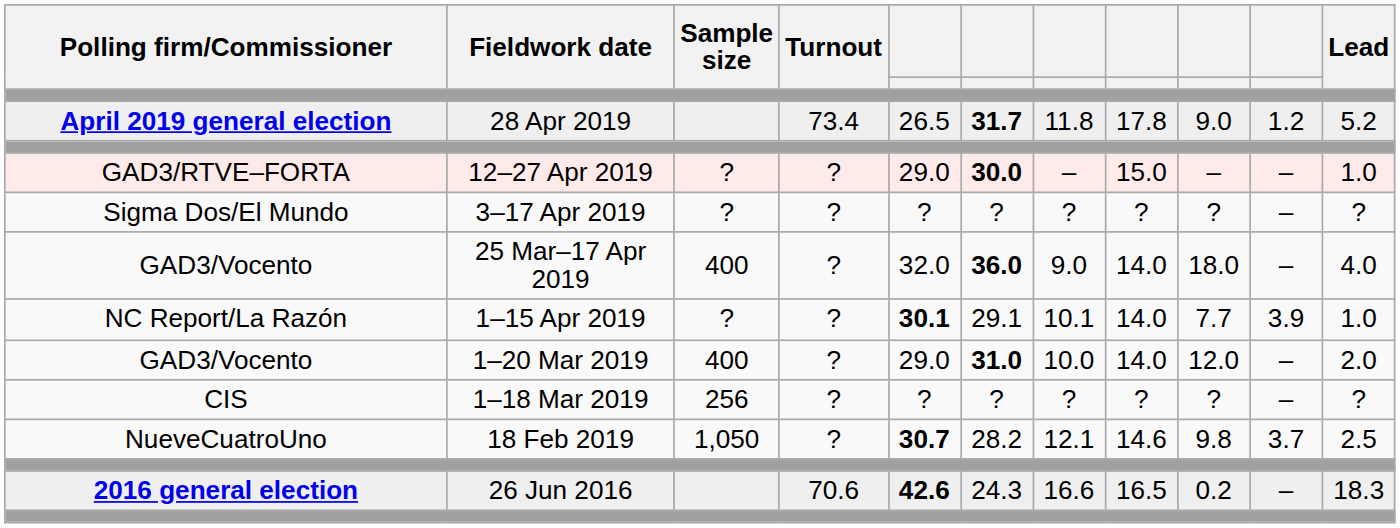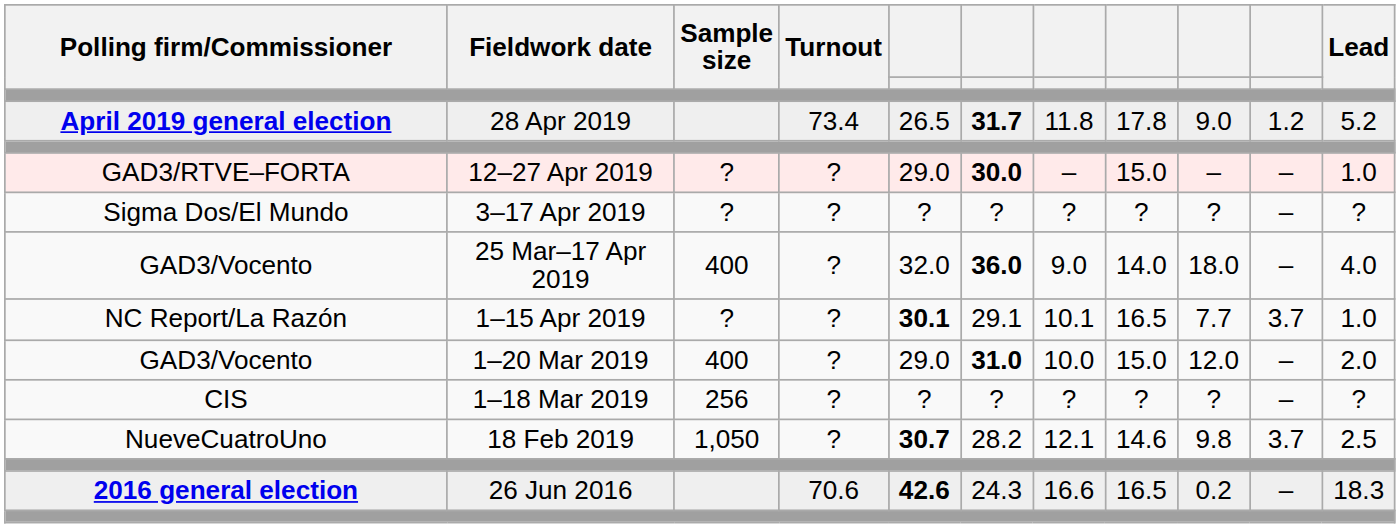1–15 Apr 2019 | column 8: 14.0 -> 16.5
1–15 Apr 2019 | column 10: 3.9 -> 3.7
1–20 Mar 2019 | column 8: 14.0 -> 15.0
